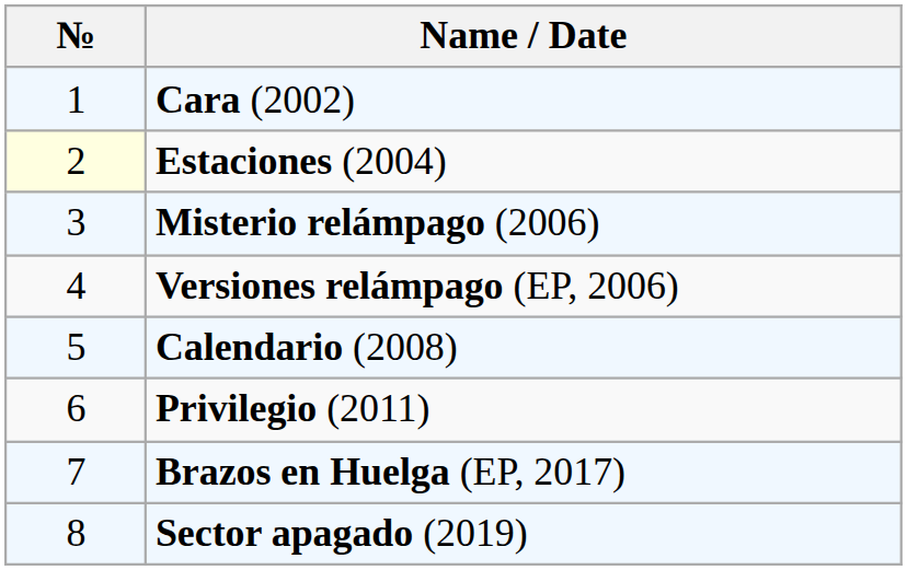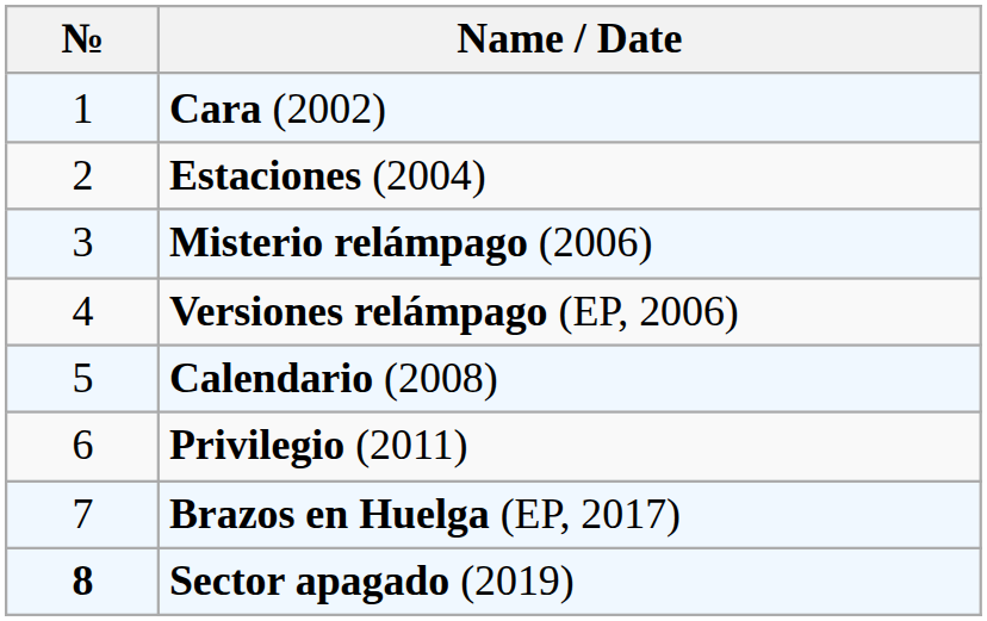Estaciones (2004) | №: lightyellow background -> no background
Sector apagado (2019) | №: normal -> bold
